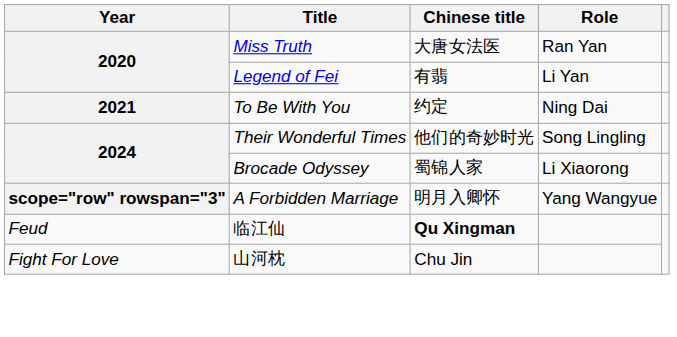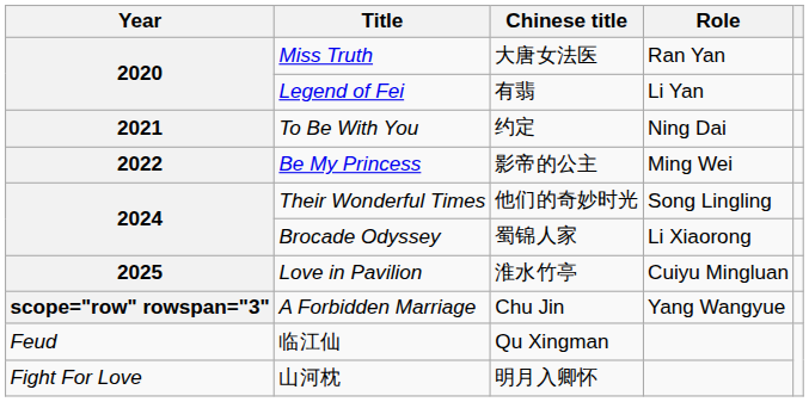+ row: 2022 | Be My Princess | 影帝的公主 | Ming Wei
+ row: 2025 | Love in Pavilion | 淮水竹亭 | Cuiyu Mingluan
A Forbidden Marriage | Chinese title: 明月入卿怀 -> Chu Jin
临江仙 | Chinese title: bold -> normal
山河枕 | Chinese title: Chu Jin -> 明月入卿怀
